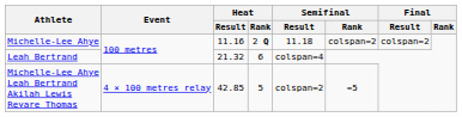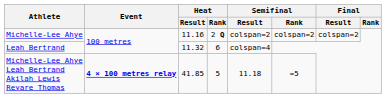Michelle-Lee Ahye | Semifinal / Result: 11.18 -> colspan=2
Leah Bertrand | Heat / Result: 21.32 -> 11.32
Michelle-Lee Ahye Leah Bertrand Akilah Lewis Reyare Thomas | Event: normal -> bold
Michelle-Lee Ahye Leah Bertrand Akilah Lewis Reyare Thomas | Heat / Result: 42.85 -> 41.85
Michelle-Lee Ahye Leah Bertrand Akilah Lewis Reyare Thomas | Semifinal / Result: colspan=2 -> 11.18
